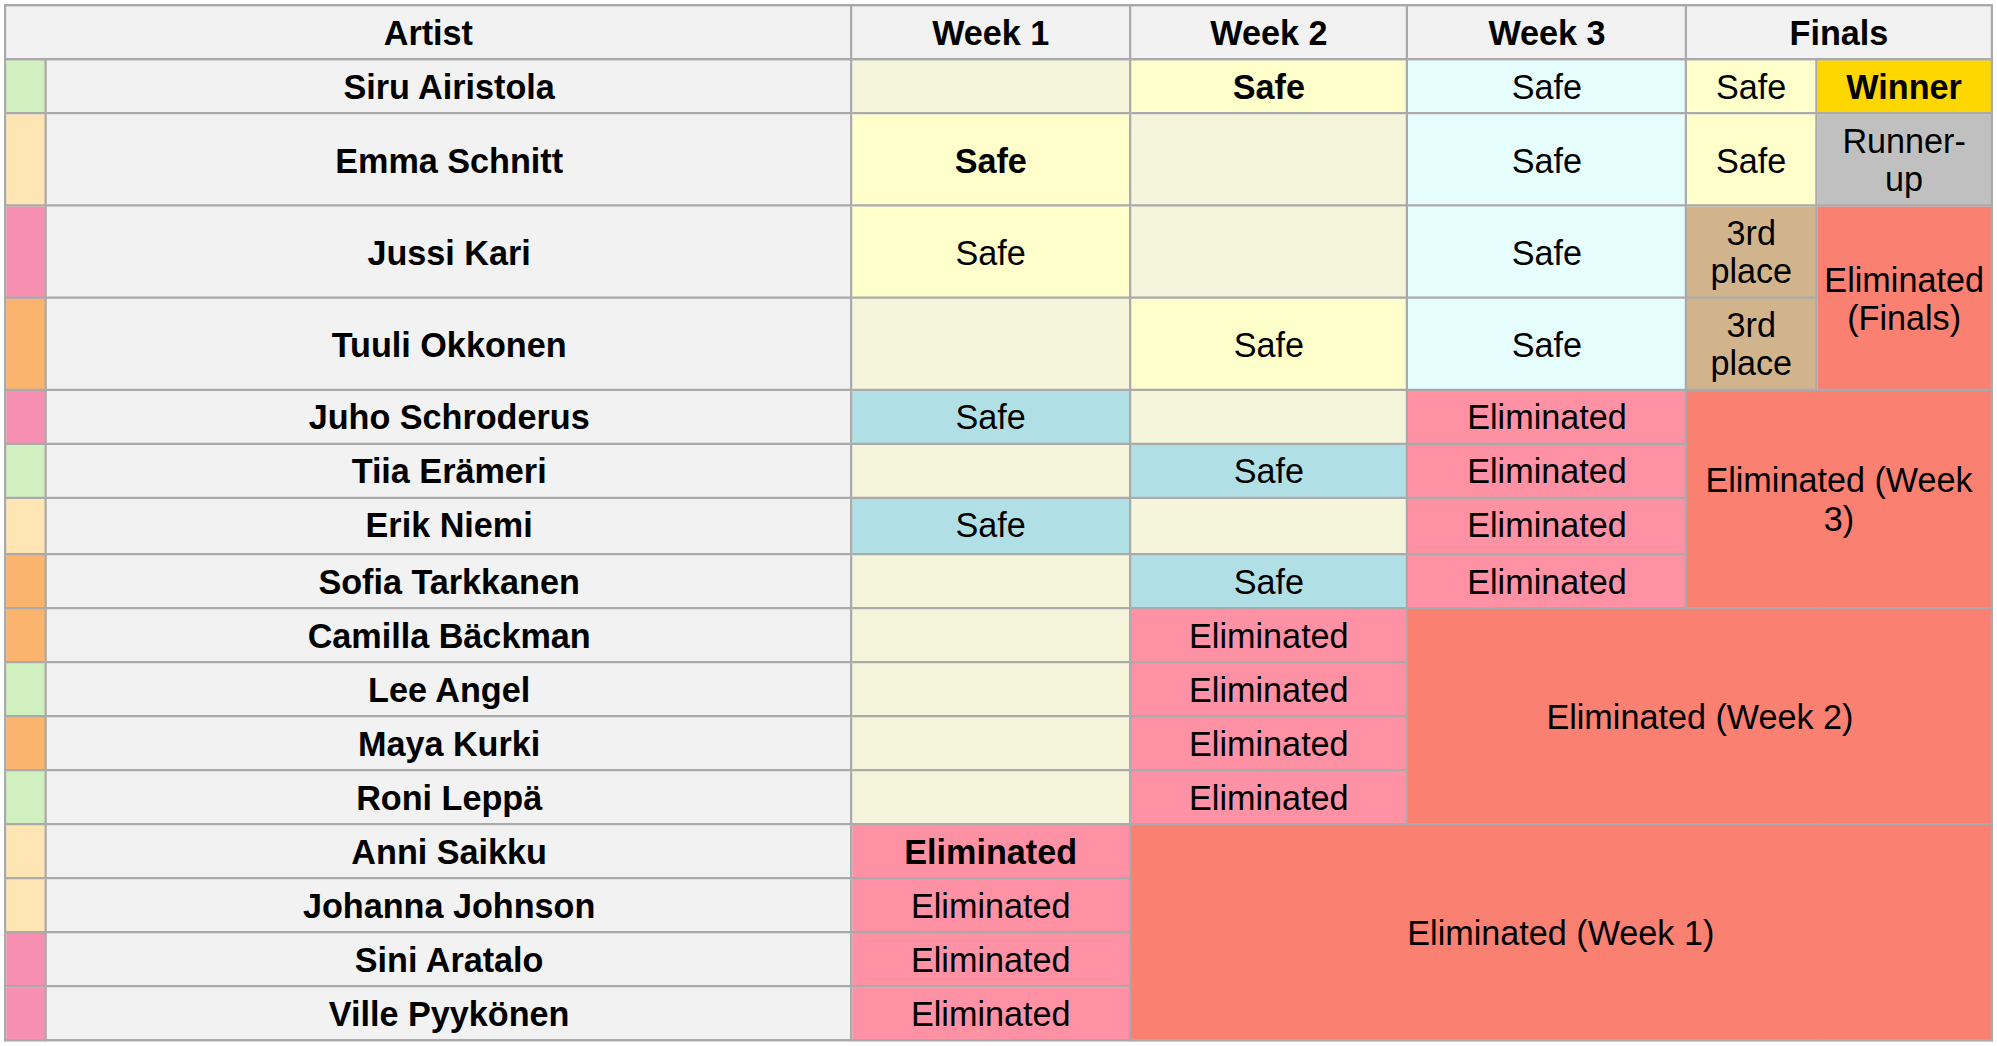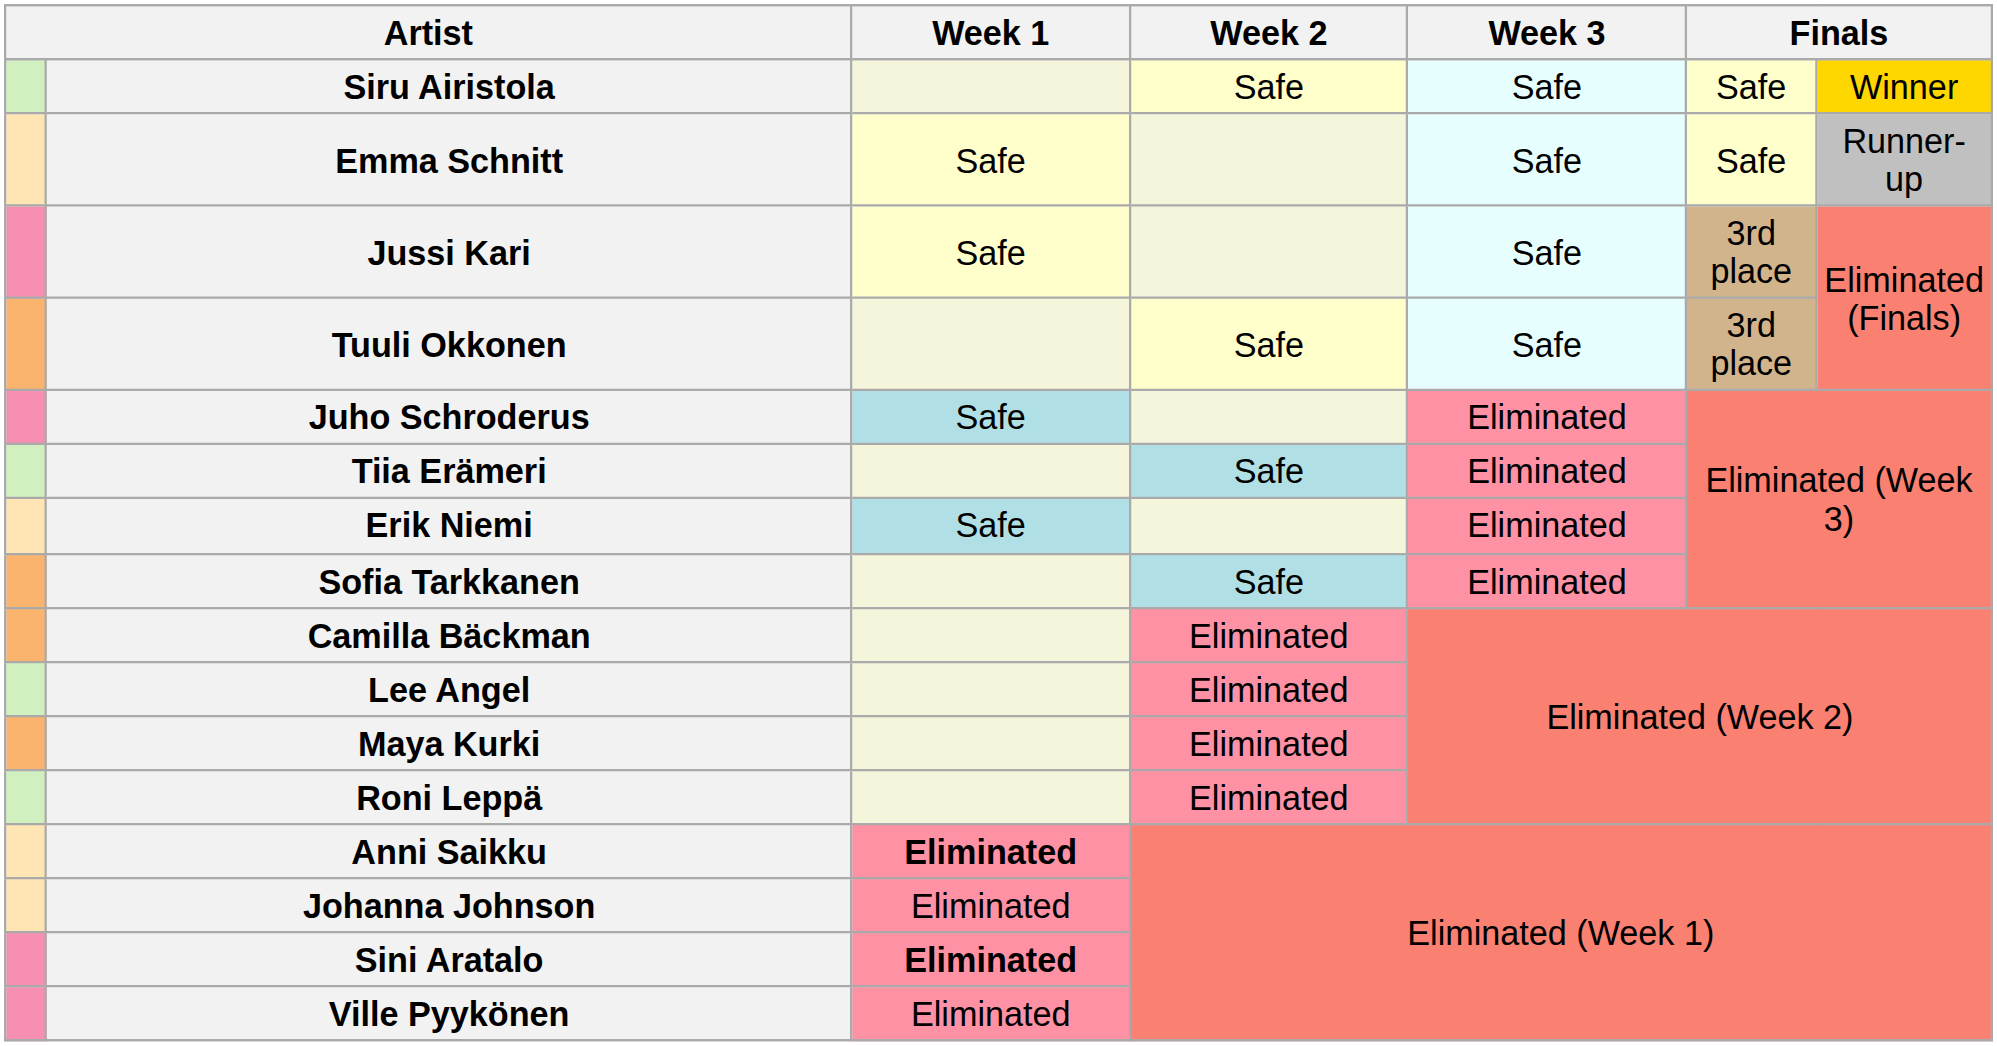Siru Airistola | Week 2: bold -> normal
Siru Airistola | column 7: bold -> normal
Emma Schnitt | Week 1: bold -> normal
Sini Aratalo | Week 1: normal -> bold
